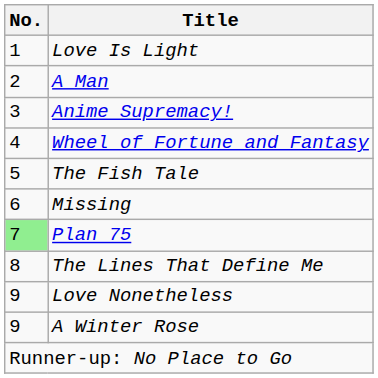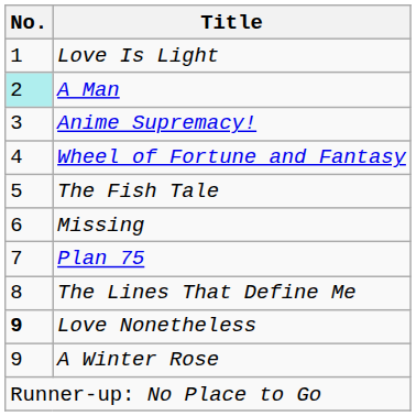A Man | No.: no background -> paleturquoise background
Plan 75 | No.: lightgreen background -> no background
Love Nonetheless | No.: normal -> bold
